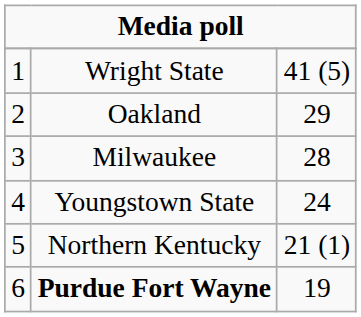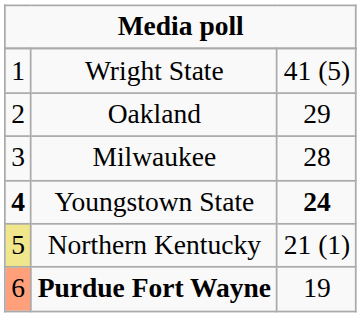Youngstown State | column 1: normal -> bold
Youngstown State | column 3: normal -> bold
Northern Kentucky | column 1: no background -> khaki background
Purdue Fort Wayne | column 1: no background -> lightsalmon background
